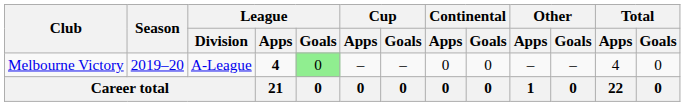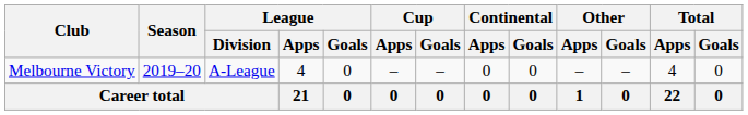Melbourne Victory | League / Apps: bold -> normal
Melbourne Victory | League / Goals: lightgreen background -> no background
